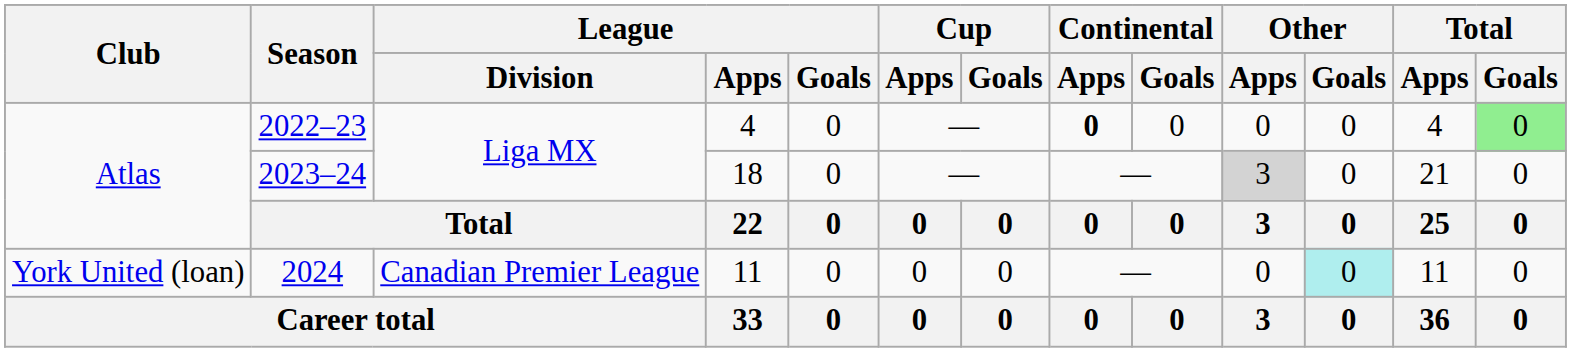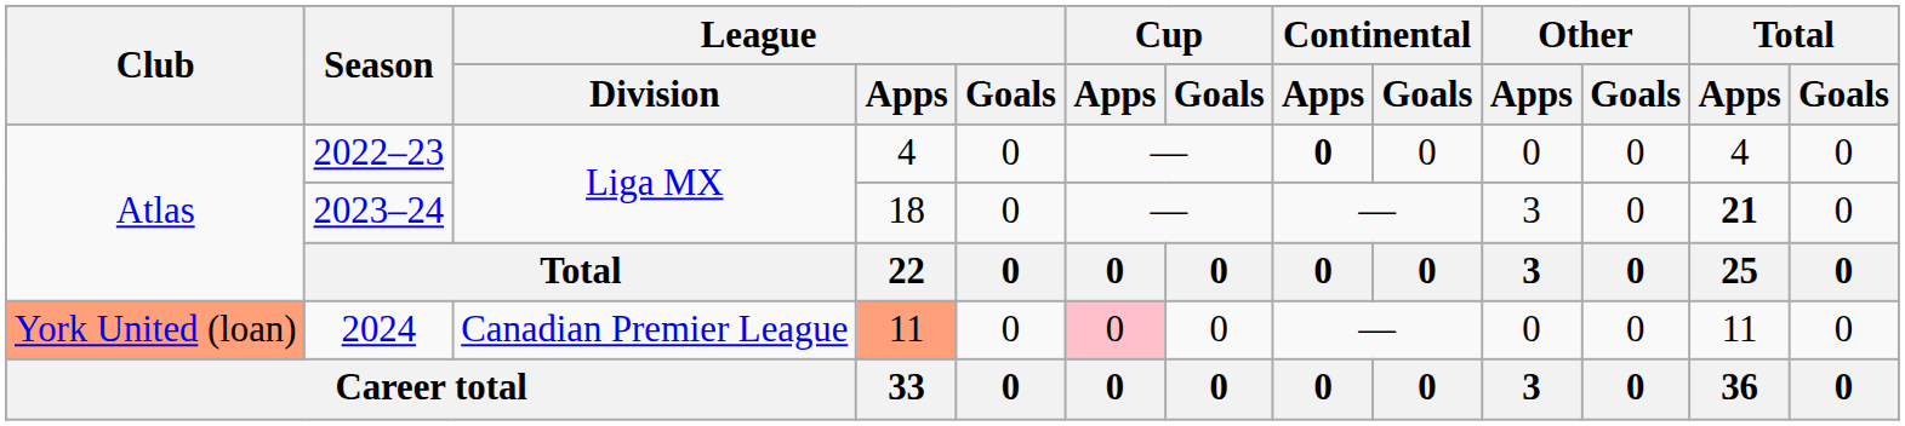2022–23 | Total / Goals: lightgreen background -> no background
2023–24 | Other / Apps: lightgrey background -> no background
2023–24 | Total / Apps: normal -> bold
2024 | Club: no background -> lightsalmon background
2024 | League / Apps: no background -> lightsalmon background
2024 | Cup / Apps: no background -> pink background
2024 | Other / Goals: paleturquoise background -> no background
